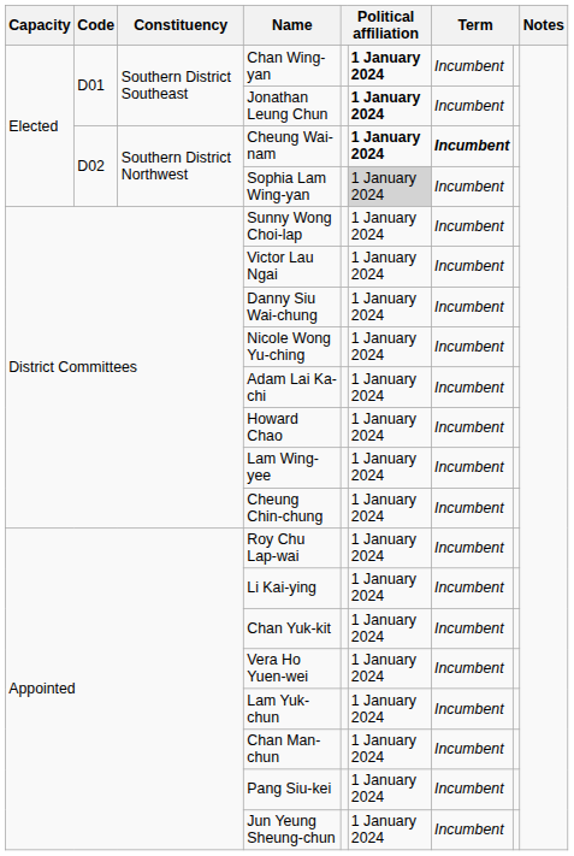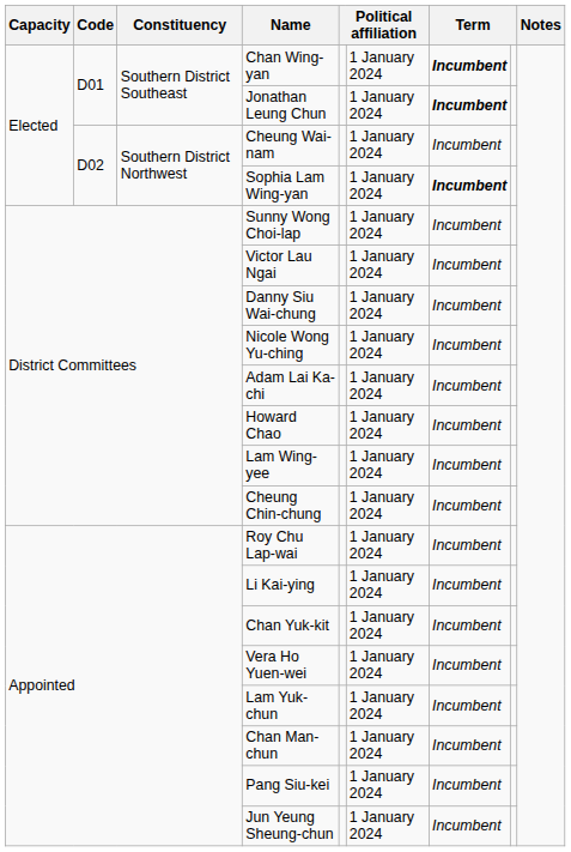Chan Wing-yan | column 6: bold -> normal
Chan Wing-yan | column 7: normal -> bold
Jonathan Leung Chun | column 6: bold -> normal
Jonathan Leung Chun | column 7: normal -> bold
Cheung Wai-nam | column 6: bold -> normal
Cheung Wai-nam | column 7: bold -> normal
Sophia Lam Wing-yan | column 6: lightgrey background -> no background
Sophia Lam Wing-yan | column 7: normal -> bold
